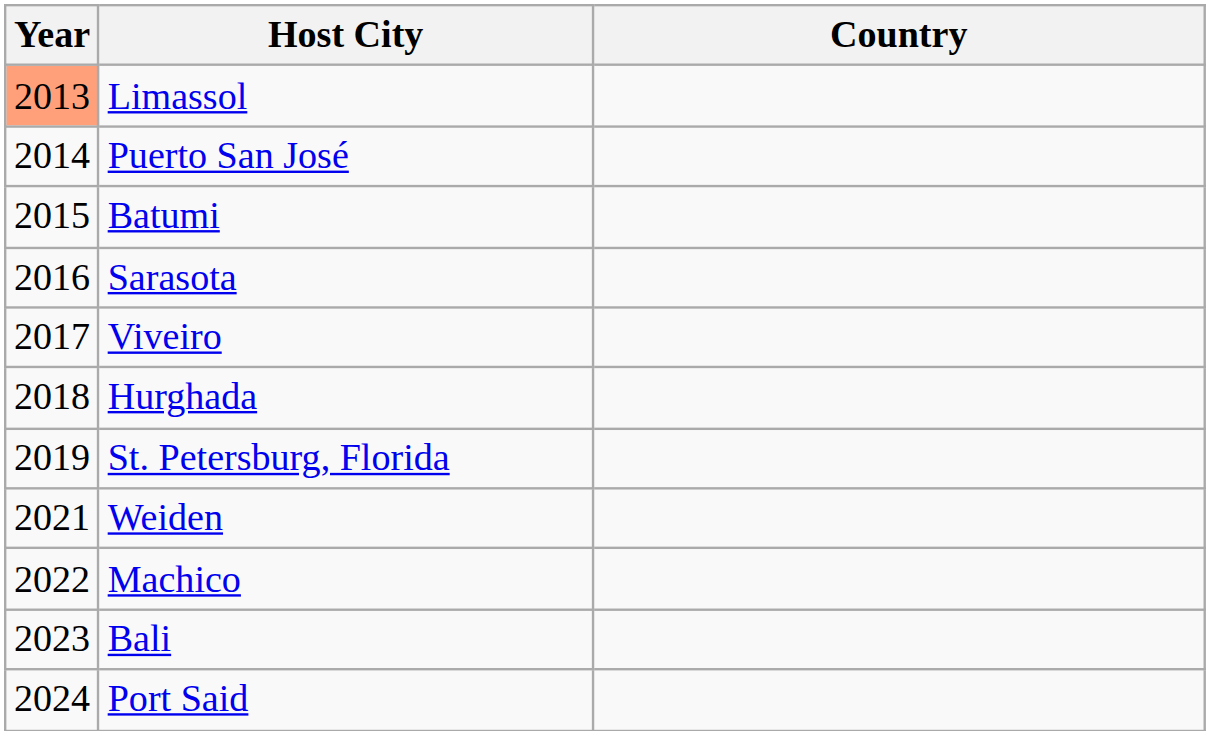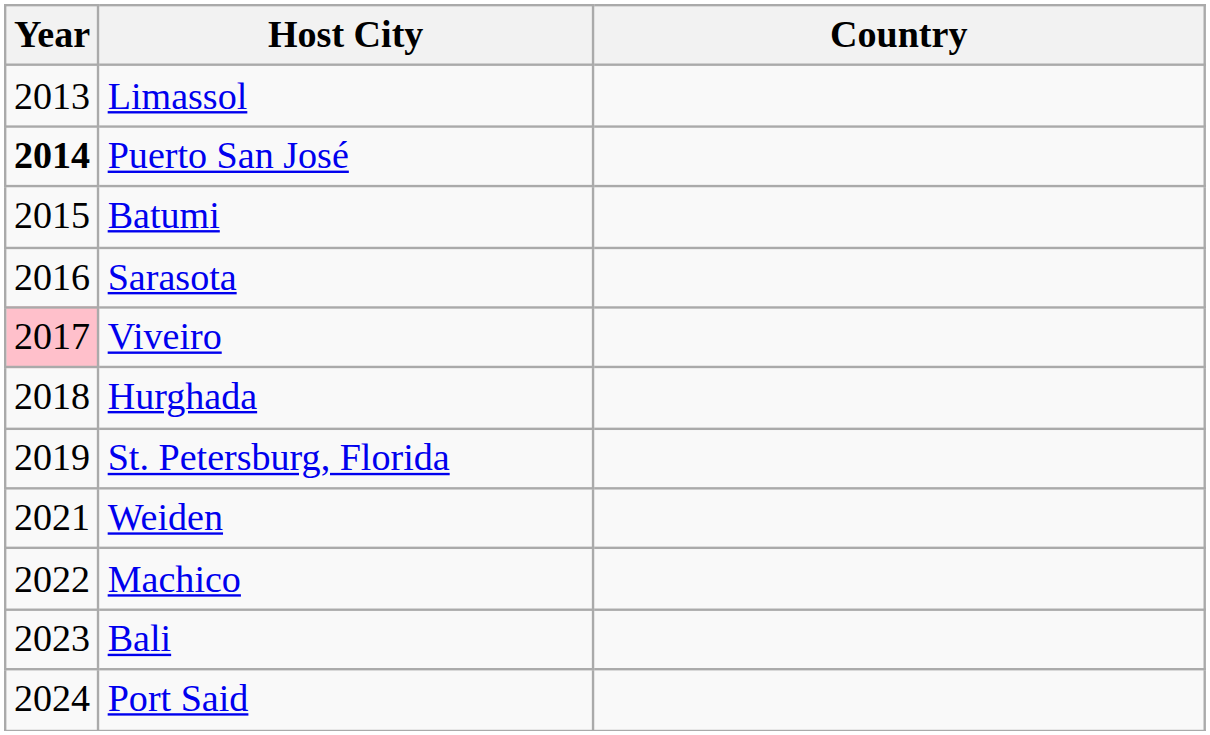Limassol | Year: lightsalmon background -> no background
Puerto San José | Year: normal -> bold
Viveiro | Year: no background -> pink background
